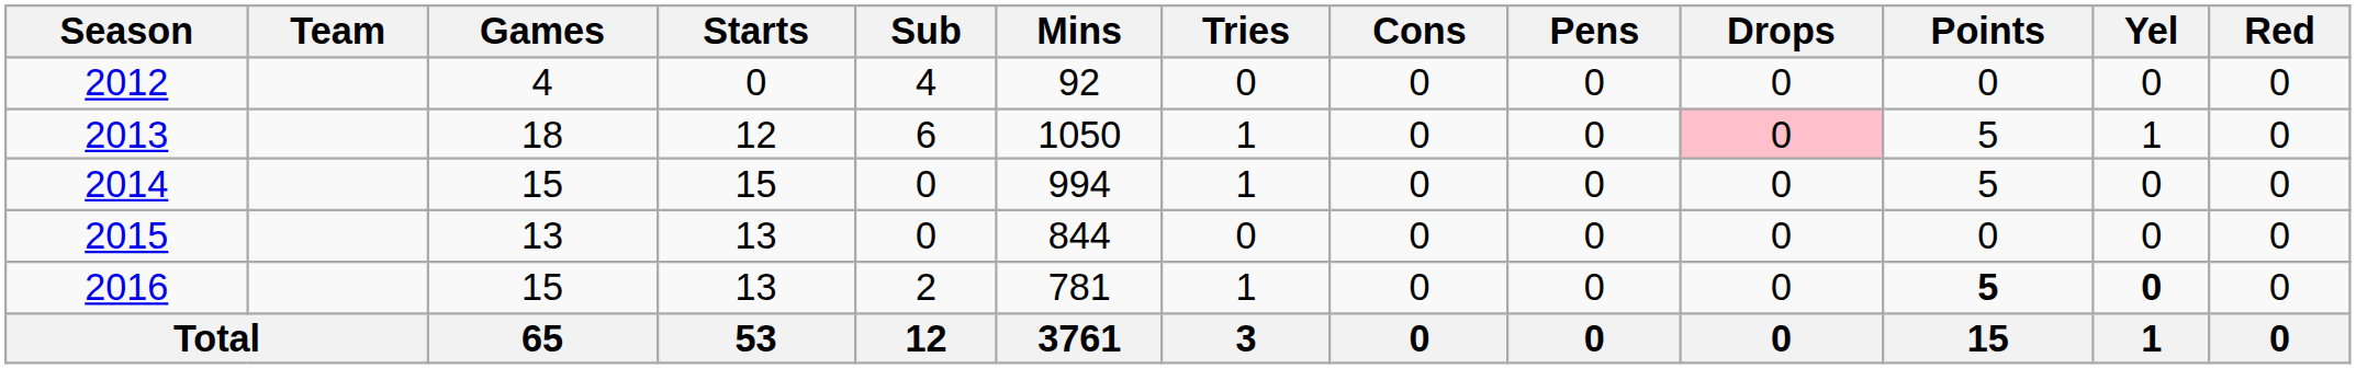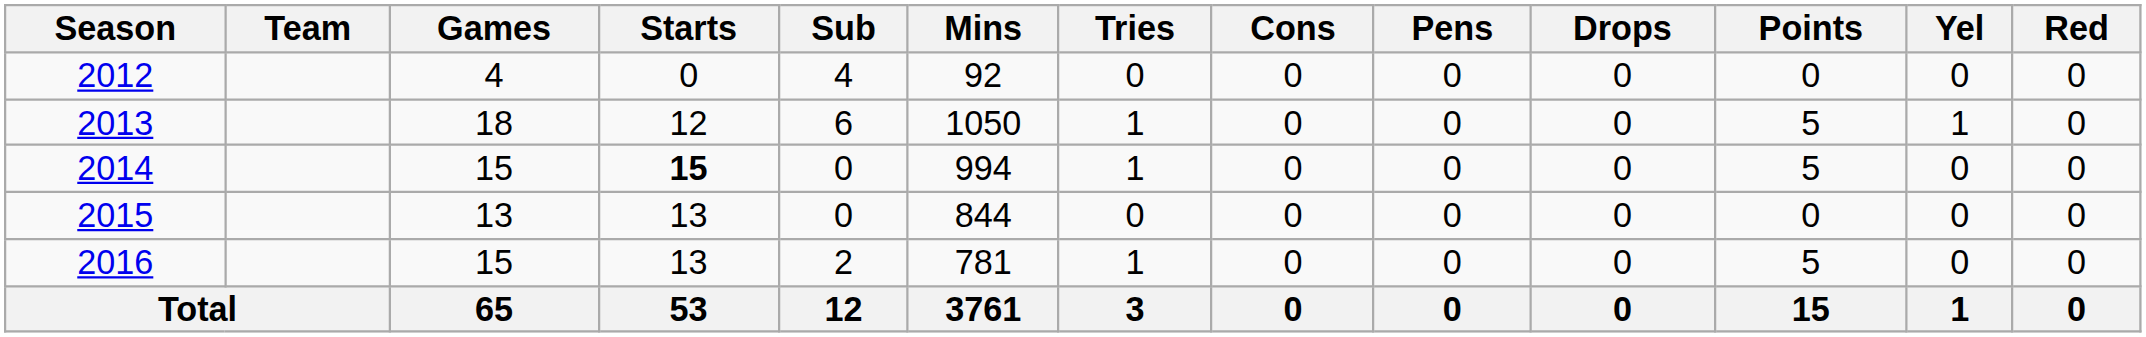2013 | Drops: pink background -> no background
2014 | Starts: normal -> bold
2016 | Points: bold -> normal
2016 | Yel: bold -> normal
